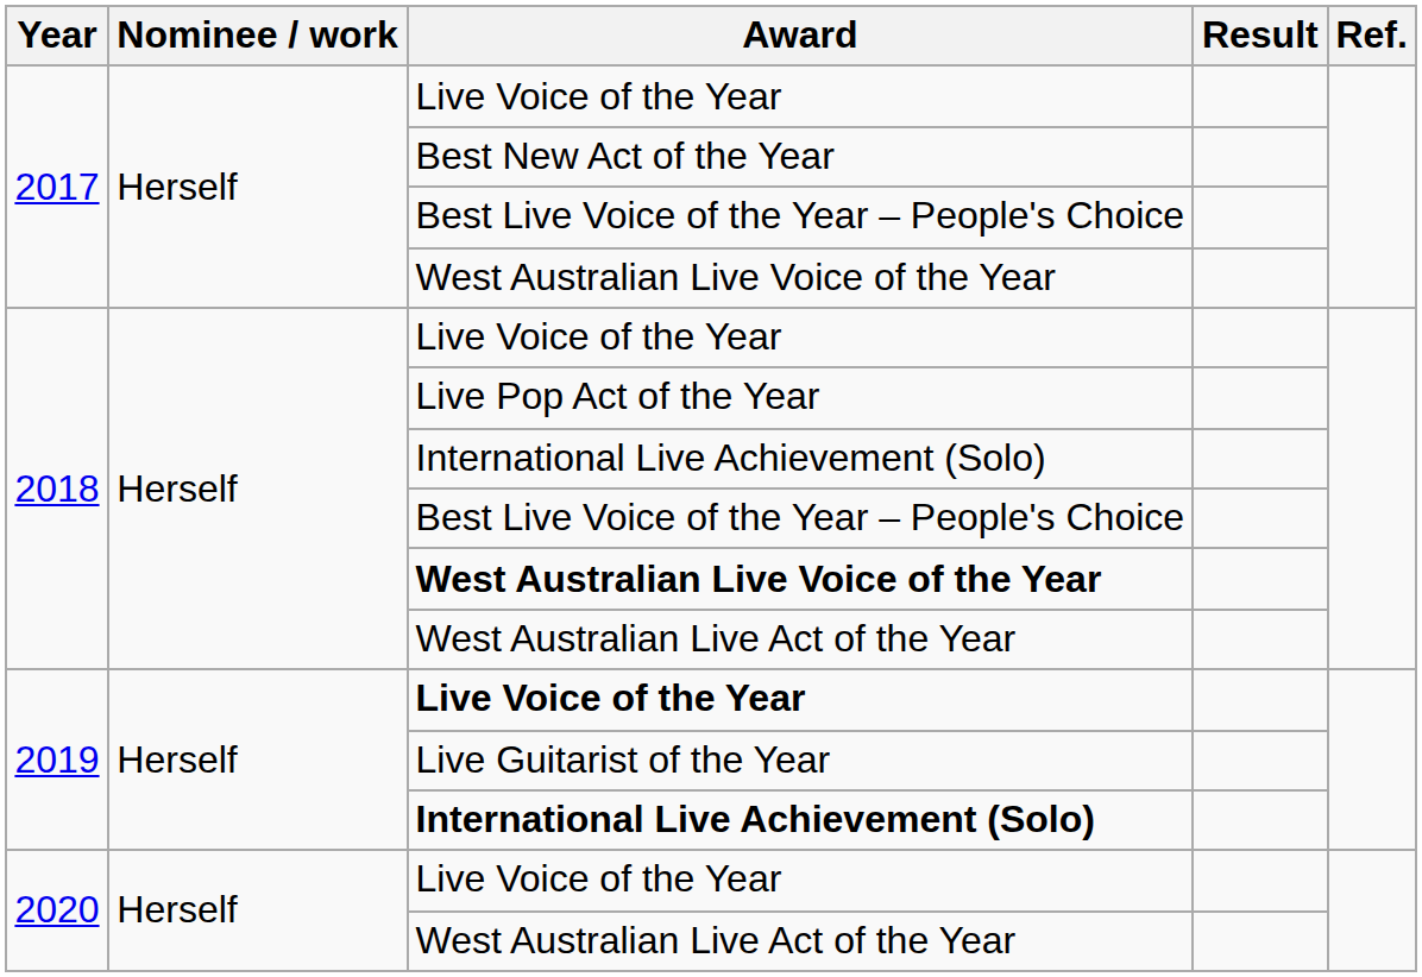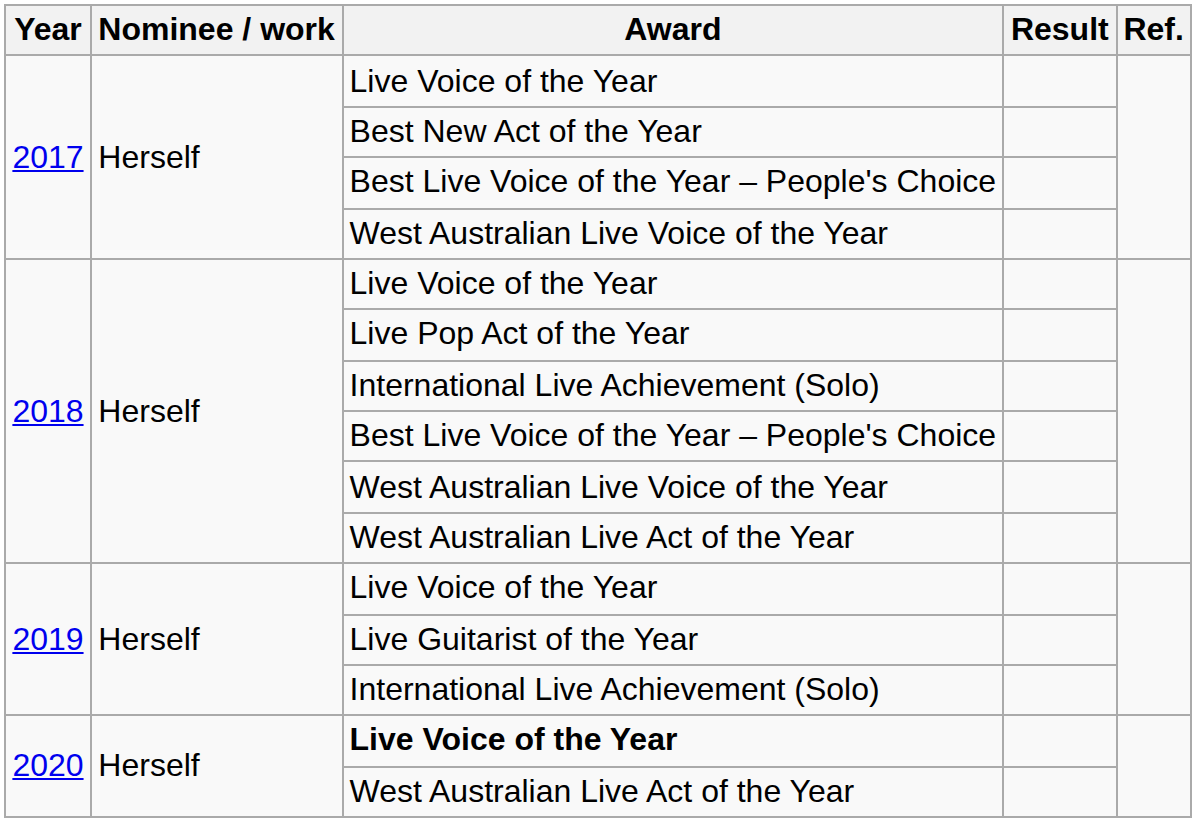2018 / West Australian Live Voice of the Year | Award: bold -> normal
2019 / Live Voice of the Year | Award: bold -> normal
2019 / International Live Achievement (Solo) | Award: bold -> normal
2020 / Live Voice of the Year | Award: normal -> bold
